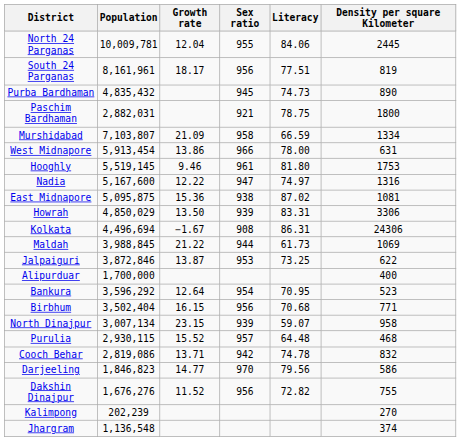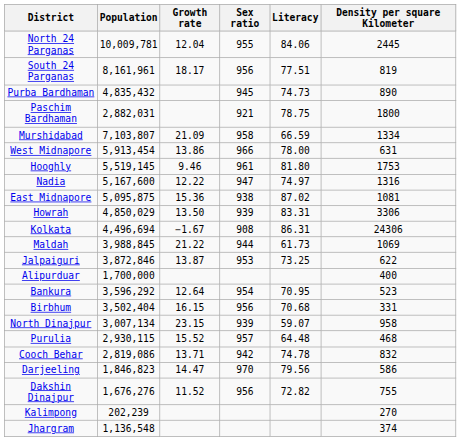Birbhum | Density per square Kilometer: 771 -> 331
Darjeeling | Growth rate: 14.77 -> 14.47
